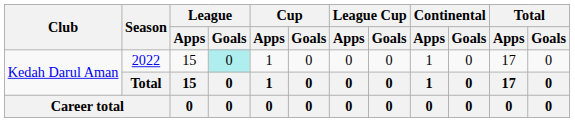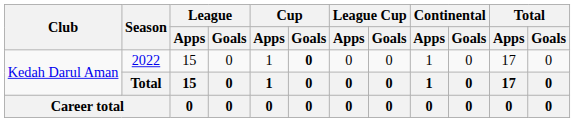Kedah Darul Aman / 2022 | League / Goals: paleturquoise background -> no background
Kedah Darul Aman / 2022 | Cup / Goals: normal -> bold
